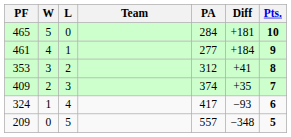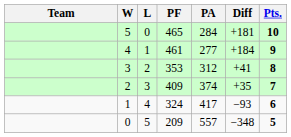columns swapped: Team <-> PF
